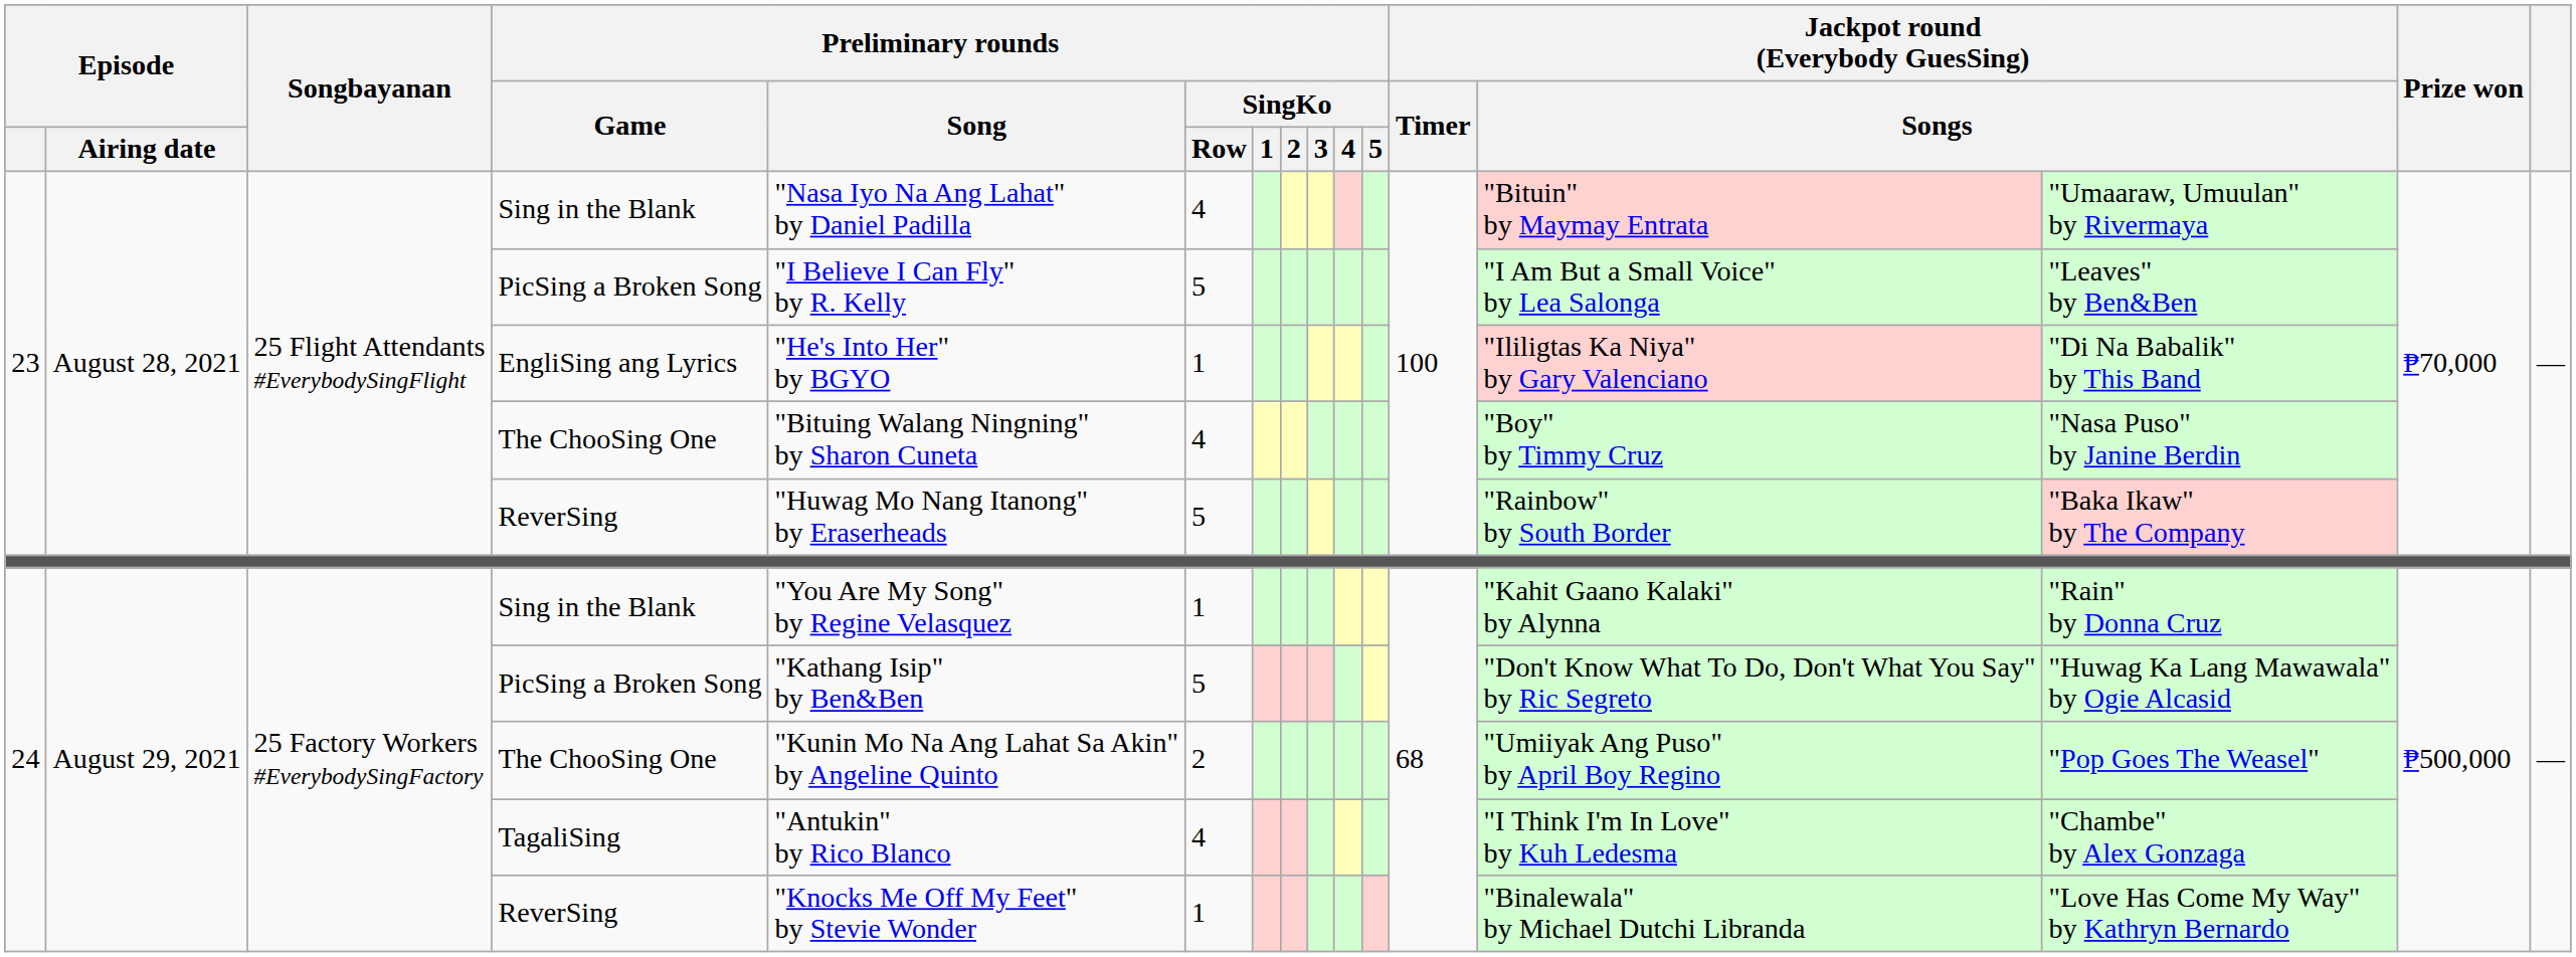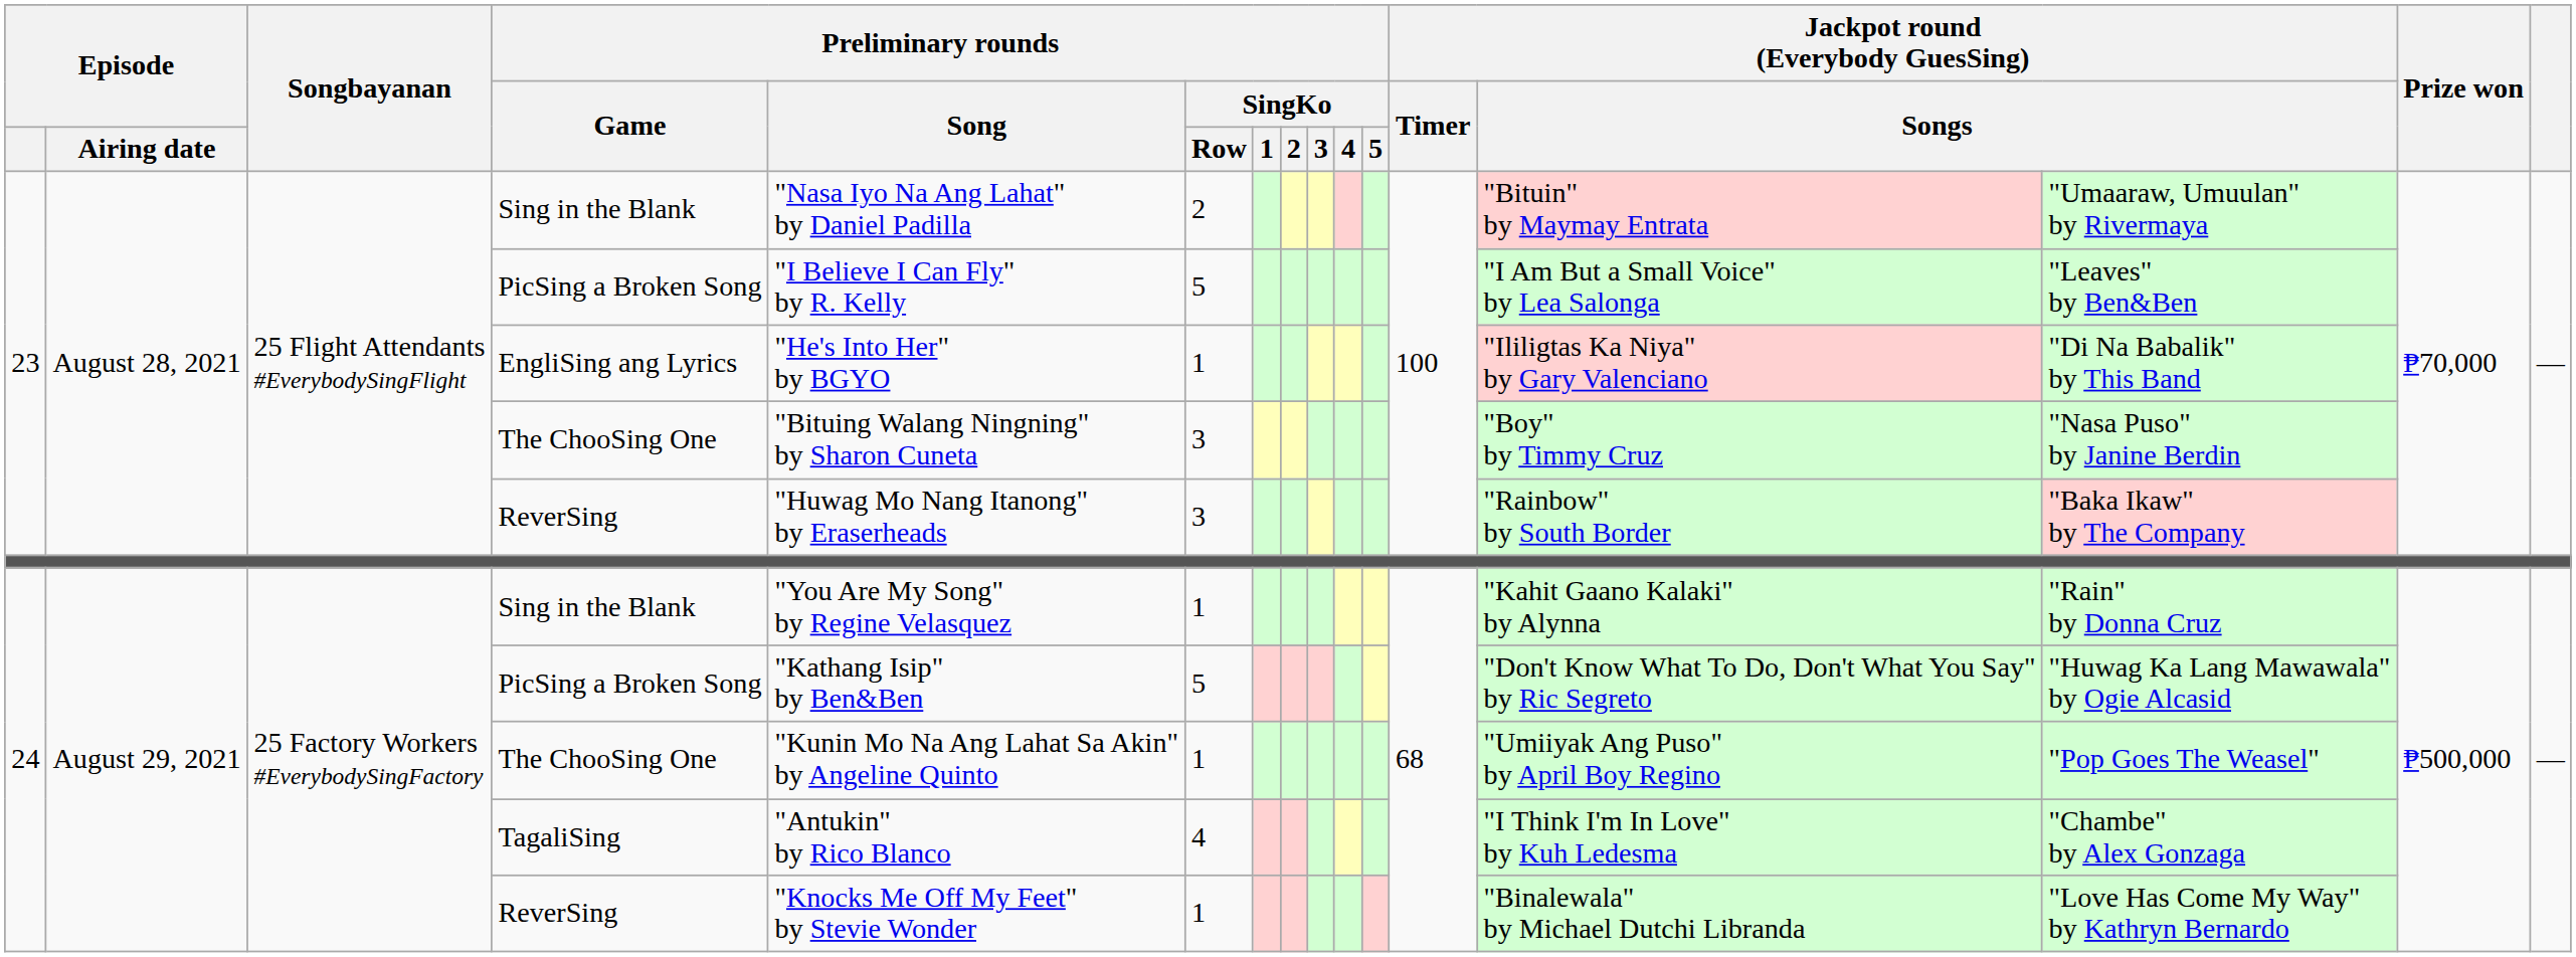23 / Sing in the Blank | Preliminary rounds / SingKo / Row: 4 -> 2
23 / The ChooSing One | Preliminary rounds / SingKo / Row: 4 -> 3
23 / ReverSing | Preliminary rounds / SingKo / Row: 5 -> 3
24 / The ChooSing One | Preliminary rounds / SingKo / Row: 2 -> 1
